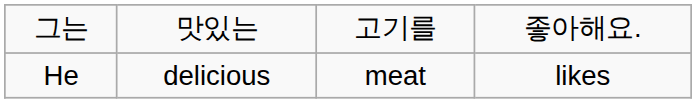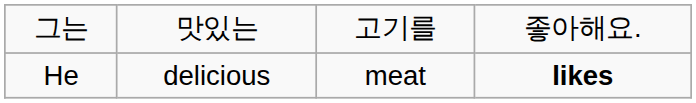He | column 4: normal -> bold
